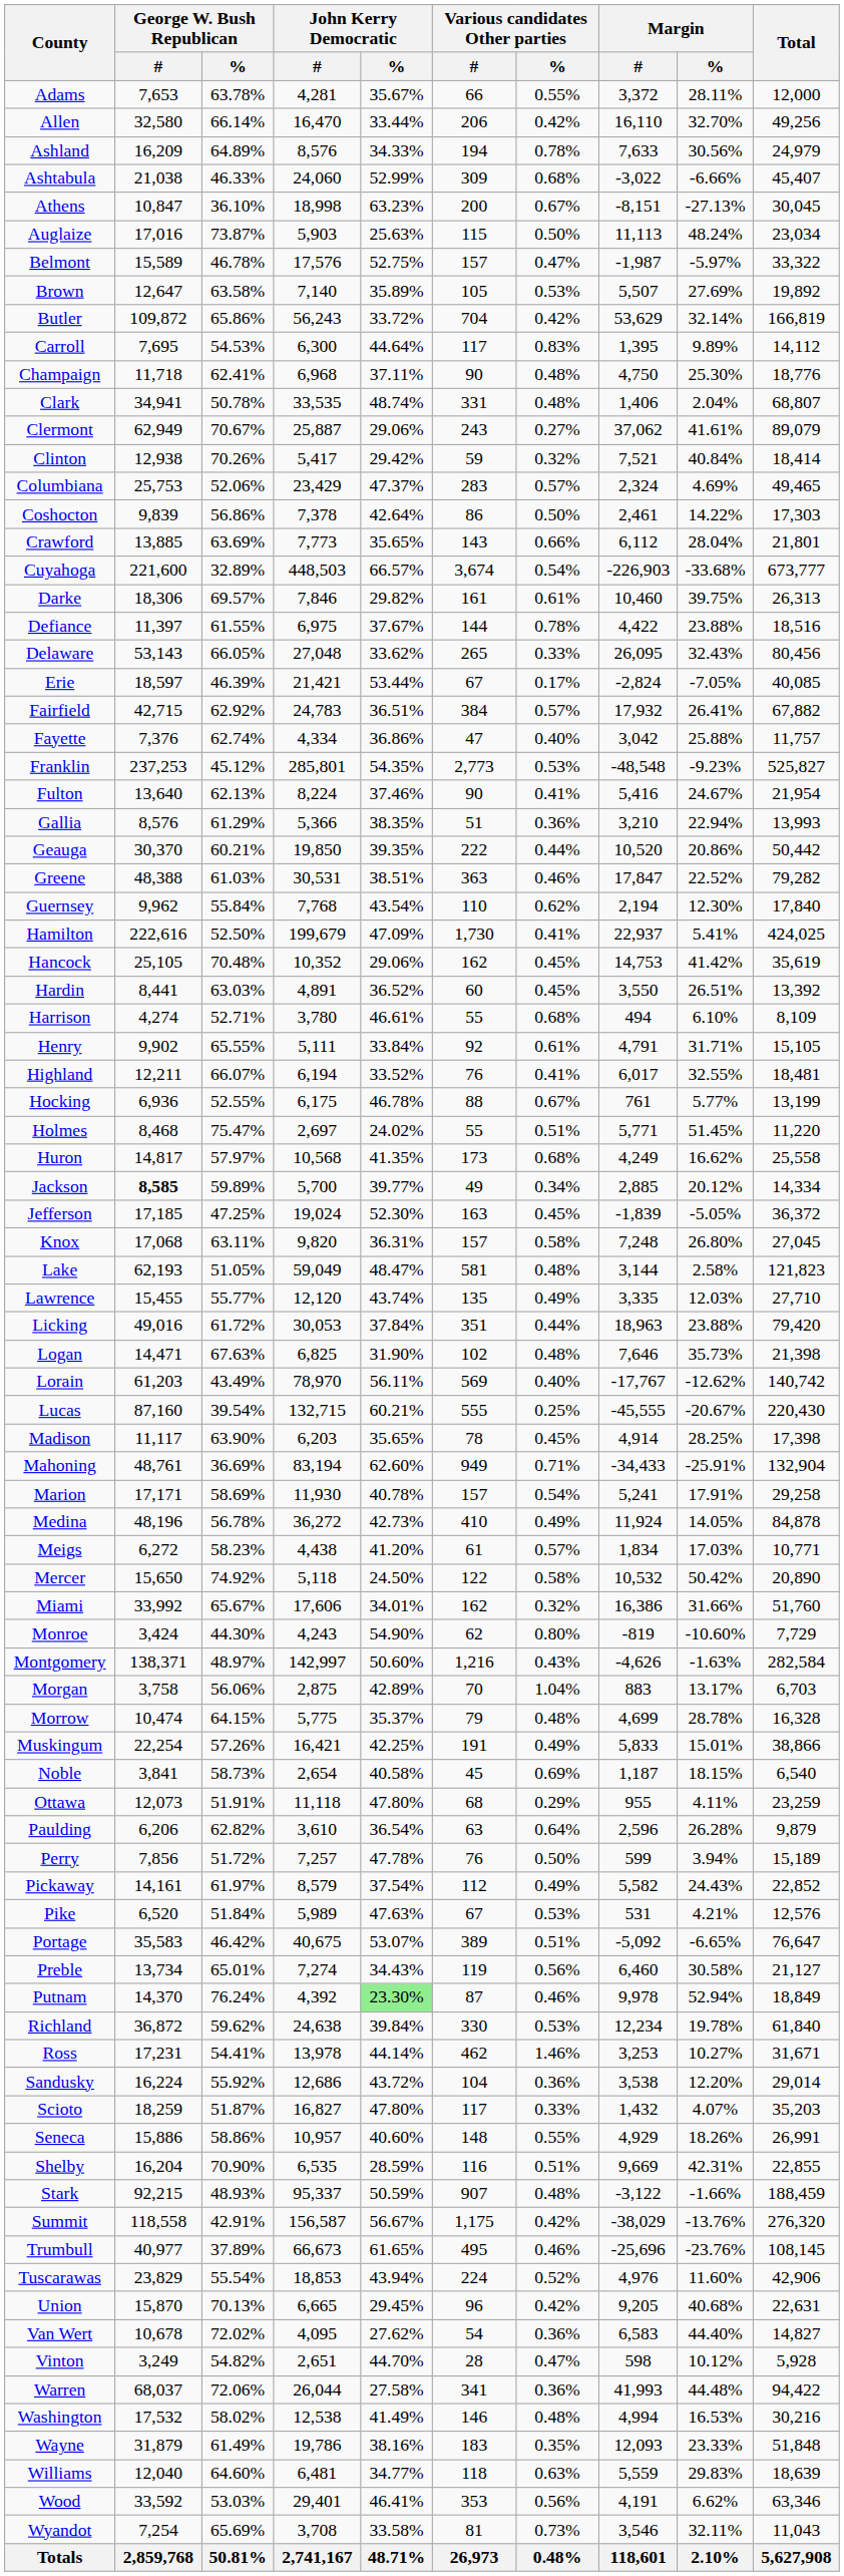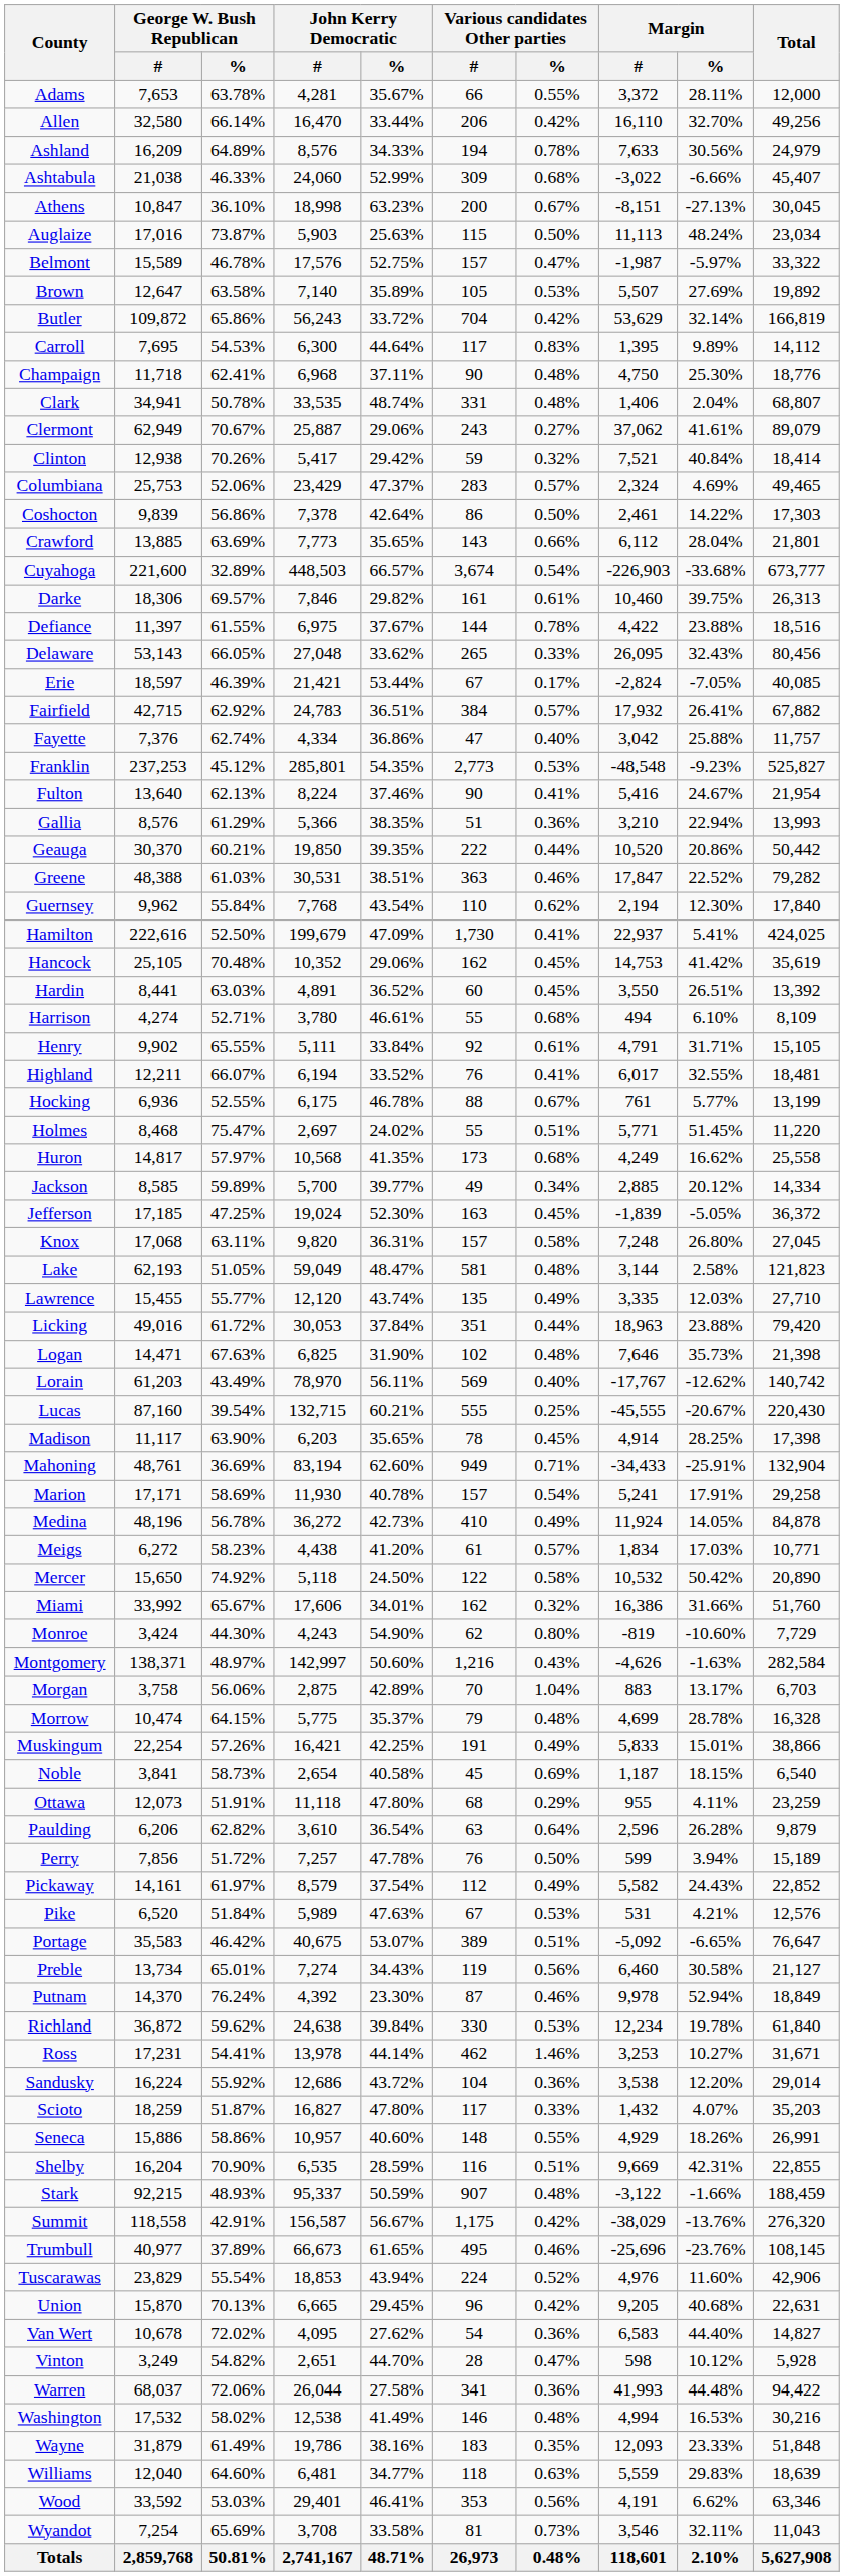Jackson | George W. Bush Republican / #: bold -> normal
Putnam | John Kerry Democratic / %: lightgreen background -> no background
